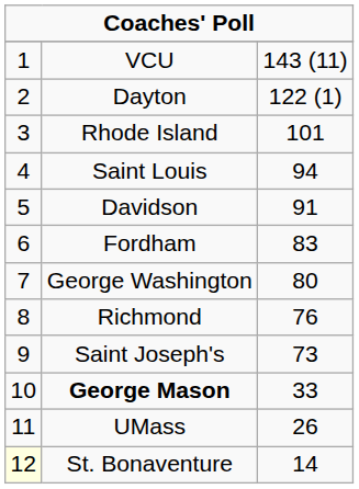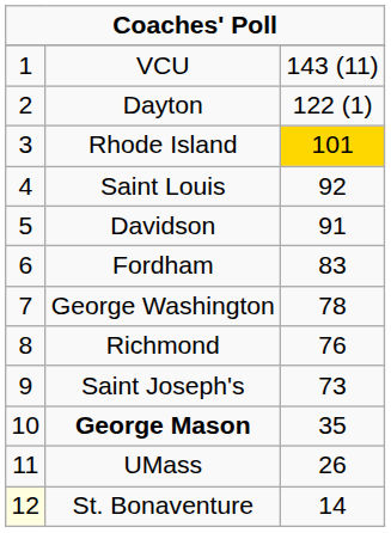Rhode Island | column 3: no background -> gold background
Saint Louis | column 3: 94 -> 92
George Washington | column 3: 80 -> 78
George Mason | column 3: 33 -> 35
